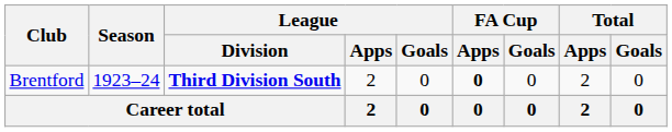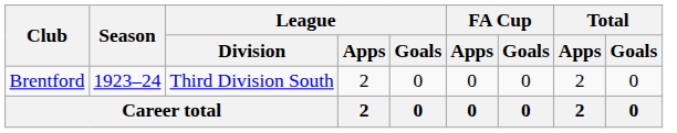Brentford | League / Division: bold -> normal
Brentford | FA Cup / Apps: bold -> normal
